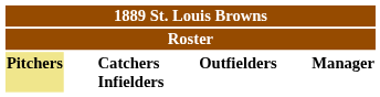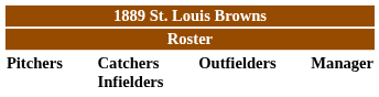Pitchers | column 1: khaki background -> no background
